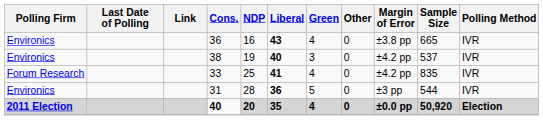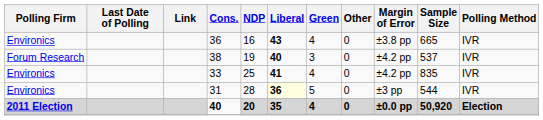38 | Polling Firm: Environics -> Forum Research
33 | Polling Firm: Forum Research -> Environics
31 | Liberal: no background -> lightyellow background
